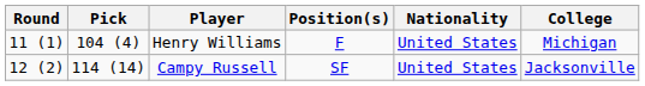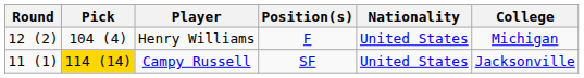Henry Williams | Round: 11 (1) -> 12 (2)
Campy Russell | Round: 12 (2) -> 11 (1)
Campy Russell | Pick: no background -> gold background
